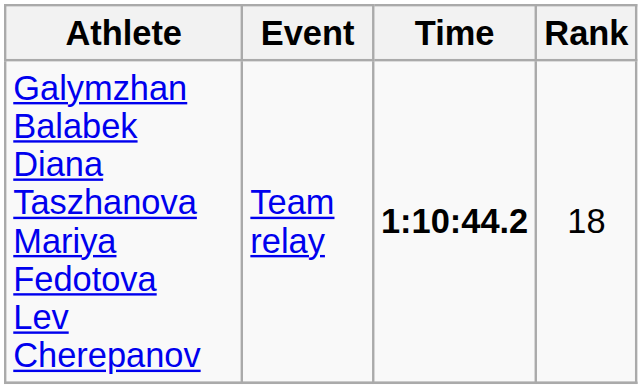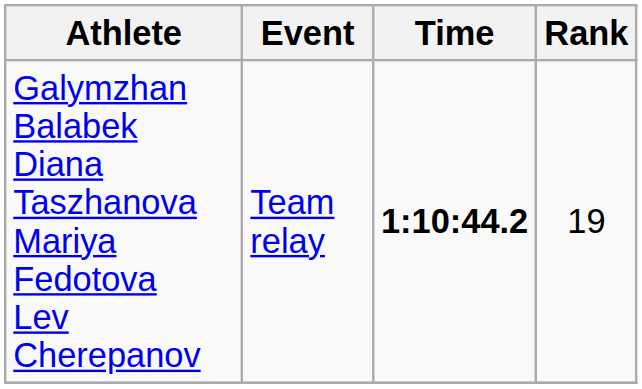row 2 | Rank: 18 -> 19
